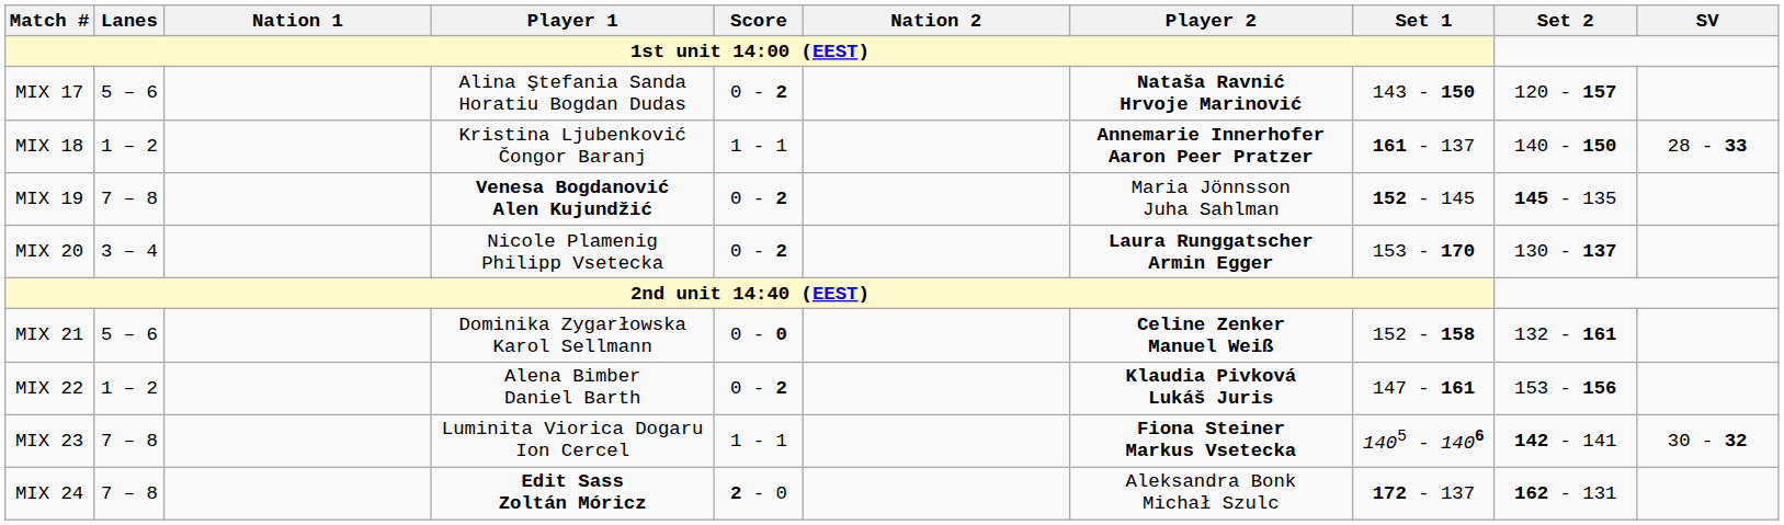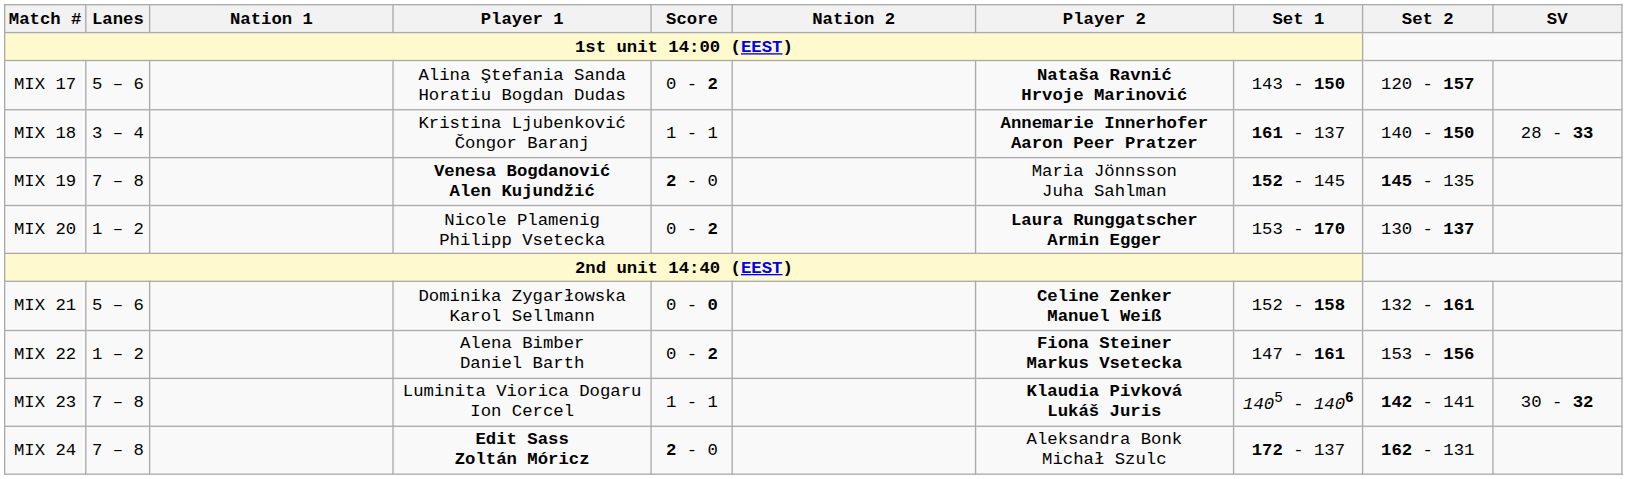MIX 18 | Lanes: 1 – 2 -> 3 – 4
MIX 19 | Score: 0 - 2 -> 2 - 0
MIX 20 | Lanes: 3 – 4 -> 1 – 2
MIX 22 | Player 2: Klaudia Pivková Lukáš Juris -> Fiona Steiner Markus Vsetecka
MIX 23 | Player 2: Fiona Steiner Markus Vsetecka -> Klaudia Pivková Lukáš Juris
